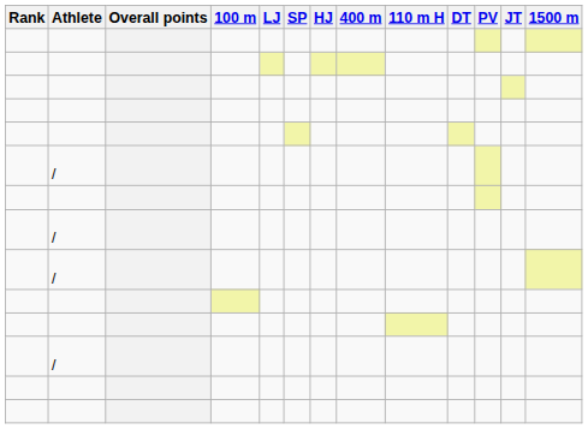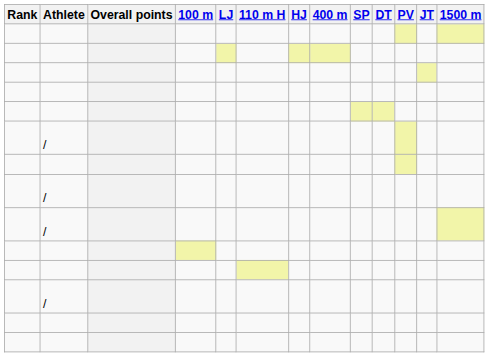columns swapped: SP <-> 110 m H
